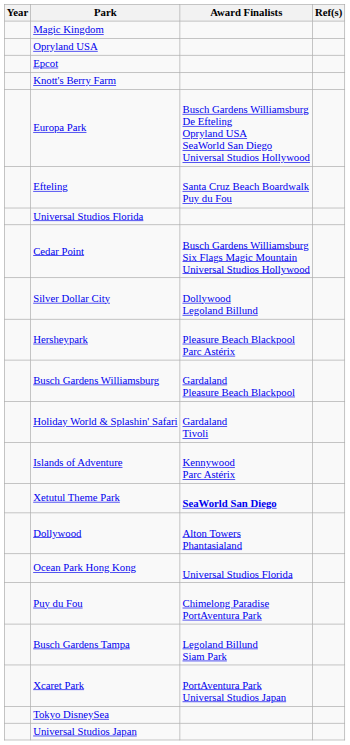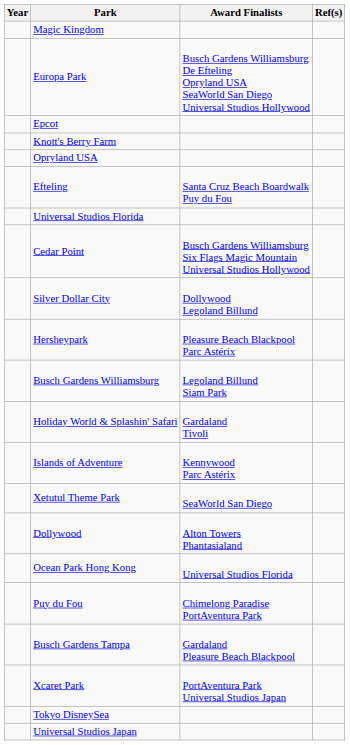rows swapped: Opryland USA <-> Europa Park
Busch Gardens Williamsburg | Award Finalists: Gardaland Pleasure Beach Blackpool -> Legoland Billund Siam Park
Xetutul Theme Park | Award Finalists: bold -> normal
Busch Gardens Tampa | Award Finalists: Legoland Billund Siam Park -> Gardaland Pleasure Beach Blackpool
